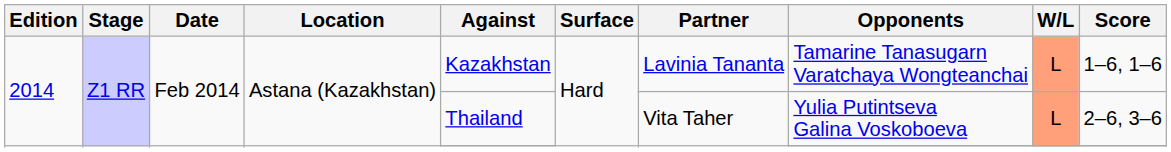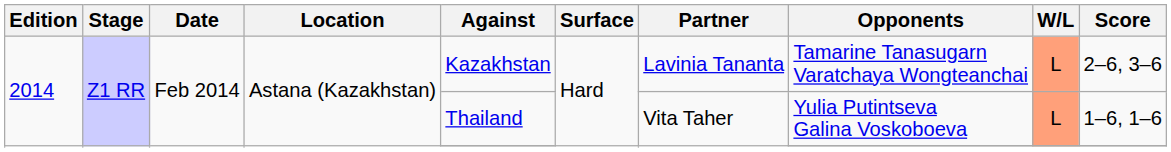row 2 | Score: 1–6, 1–6 -> 2–6, 3–6
row 3 | Score: 2–6, 3–6 -> 1–6, 1–6
